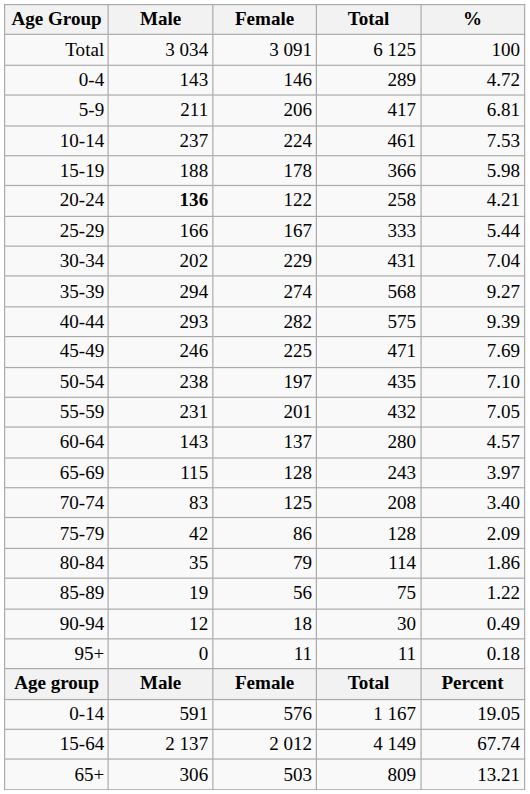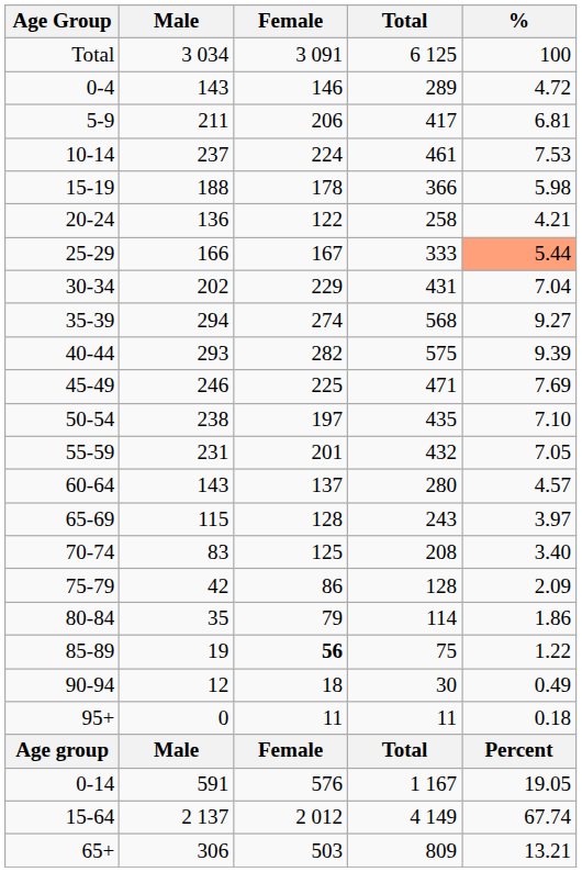20-24 | Male: bold -> normal
25-29 | %: no background -> lightsalmon background
85-89 | Female: normal -> bold
